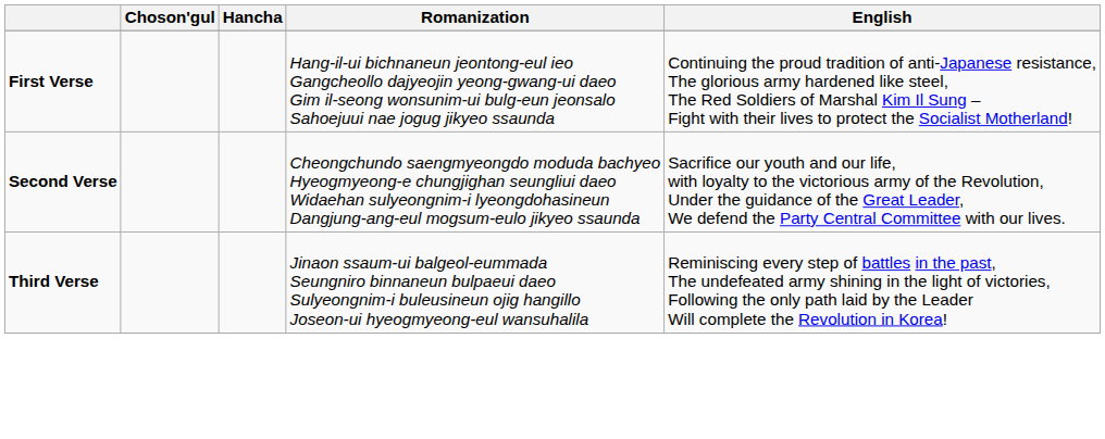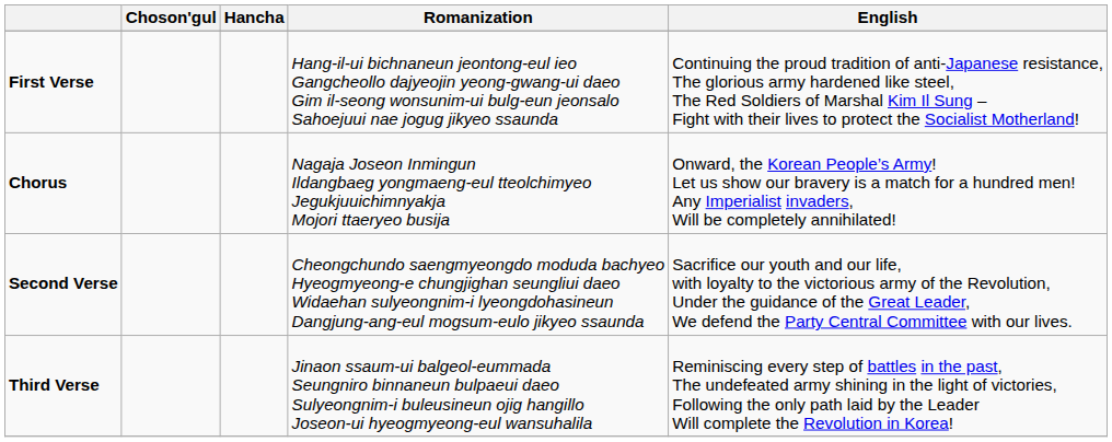+ row: Chorus | Nagaja Joseon Inmingun Ildangbaeg yongmaeng-eul tteolchimyeo Jegukjuuichimnyakja Mojori ttaeryeo busija | Onward, the Korean People’s Army! Let us show our bravery is a match for a hundred men! Any Imperialist invaders, Will be completely annihilated!
